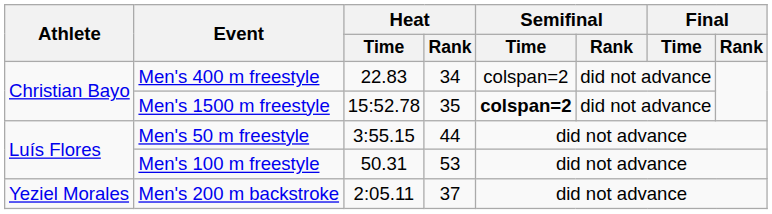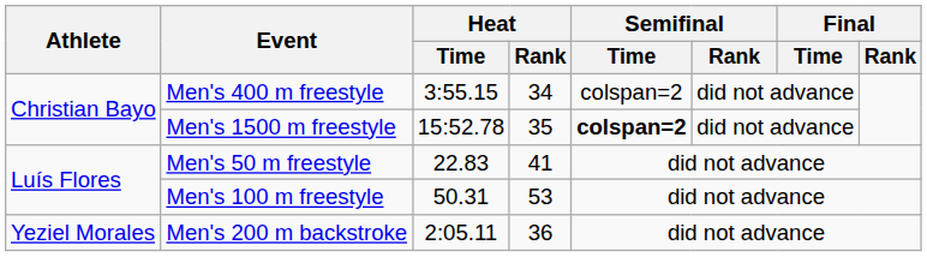Men's 400 m freestyle | Heat / Time: 22.83 -> 3:55.15
Men's 50 m freestyle | Heat / Time: 3:55.15 -> 22.83
Men's 50 m freestyle | Heat / Rank: 44 -> 41
Men's 200 m backstroke | Heat / Rank: 37 -> 36
